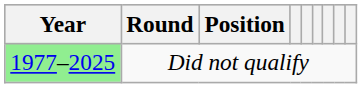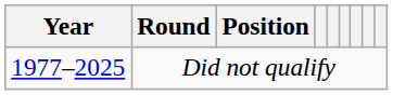Did not qualify | Year: lightgreen background -> no background
